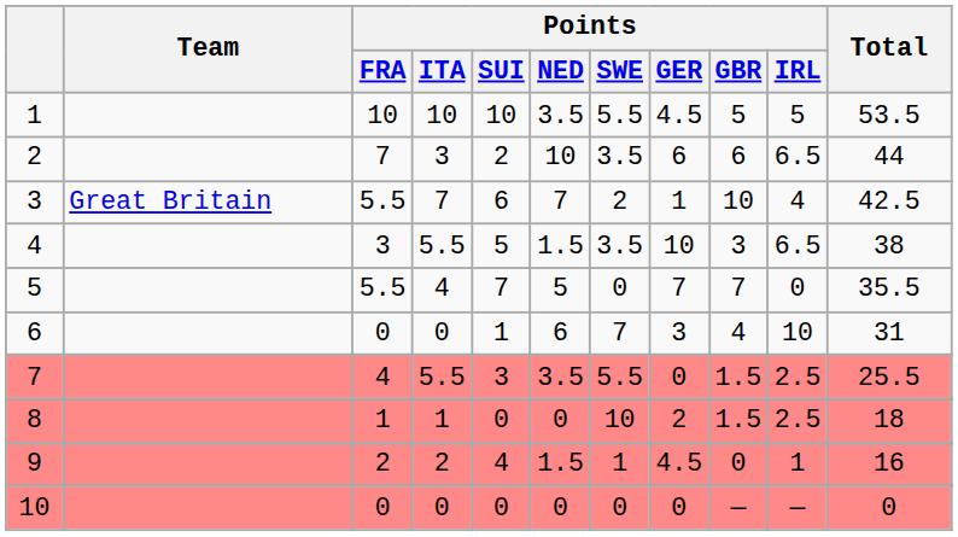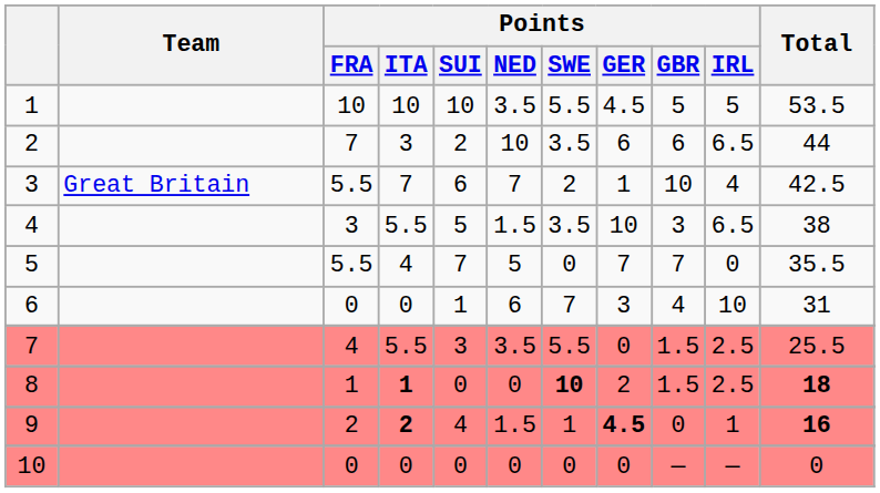8 | Points / ITA: normal -> bold
8 | Points / SWE: normal -> bold
8 | Total: normal -> bold
9 | Points / ITA: normal -> bold
9 | Points / GER: normal -> bold
9 | Total: normal -> bold
